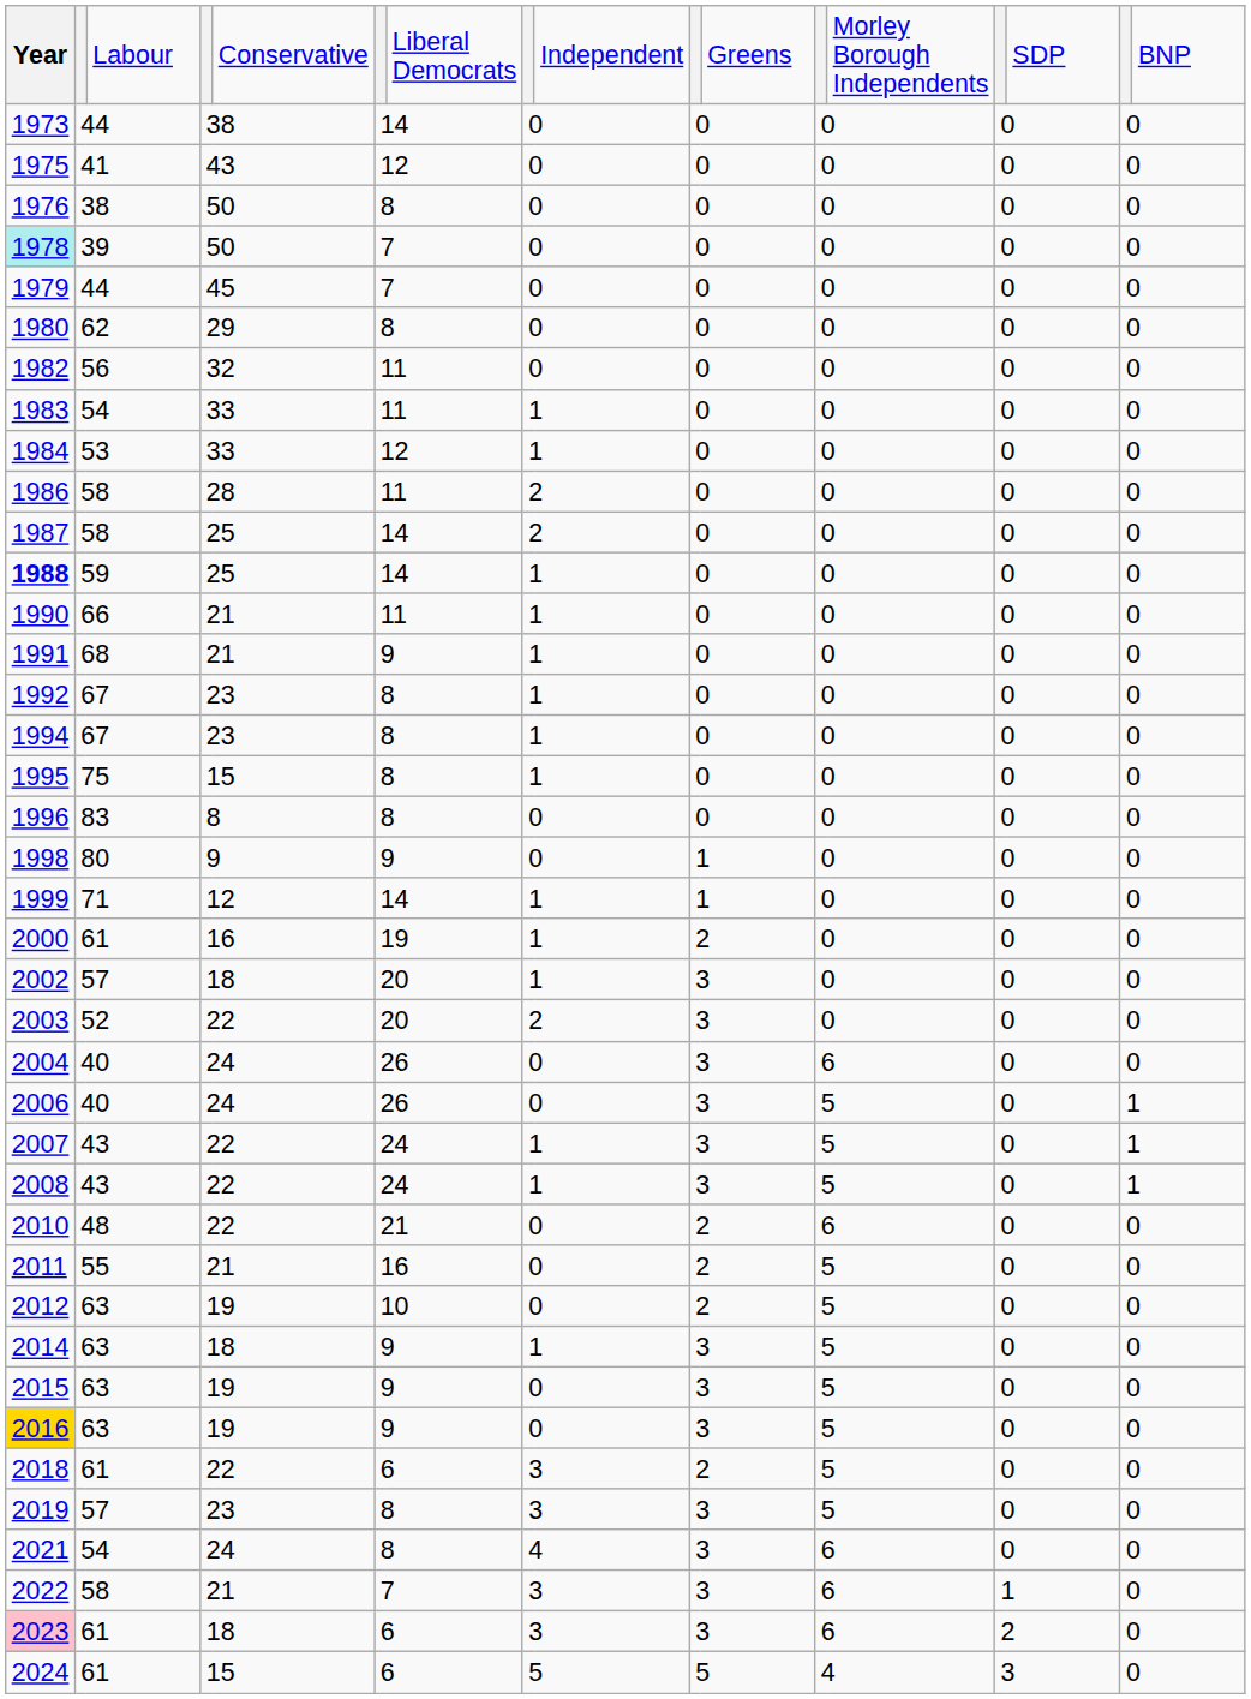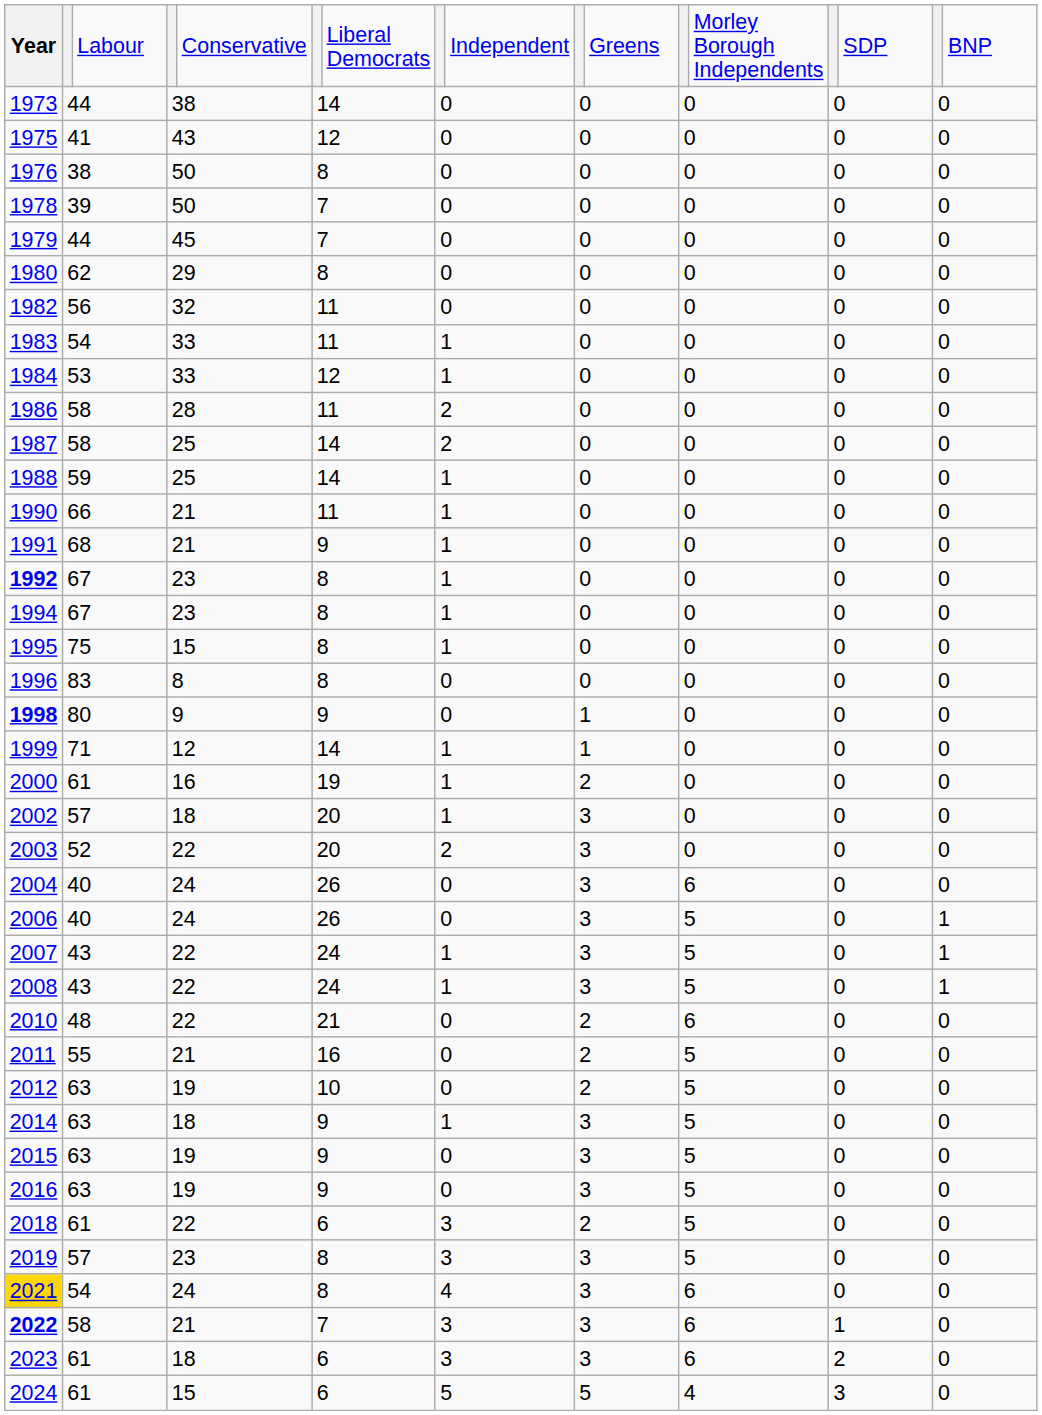1978 | column 1: paleturquoise background -> no background
1988 | column 1: bold -> normal
1992 | column 1: normal -> bold
1998 | column 1: normal -> bold
2016 | column 1: gold background -> no background
2021 | column 1: no background -> gold background
2022 | column 1: normal -> bold
2023 | column 1: pink background -> no background
